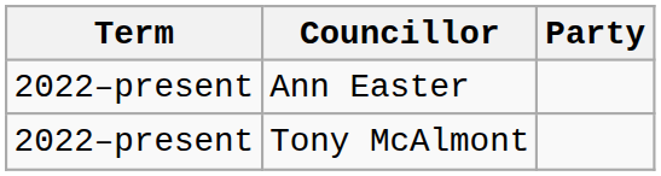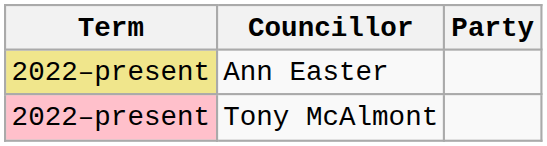Ann Easter | Term: no background -> khaki background
Tony McAlmont | Term: no background -> pink background
